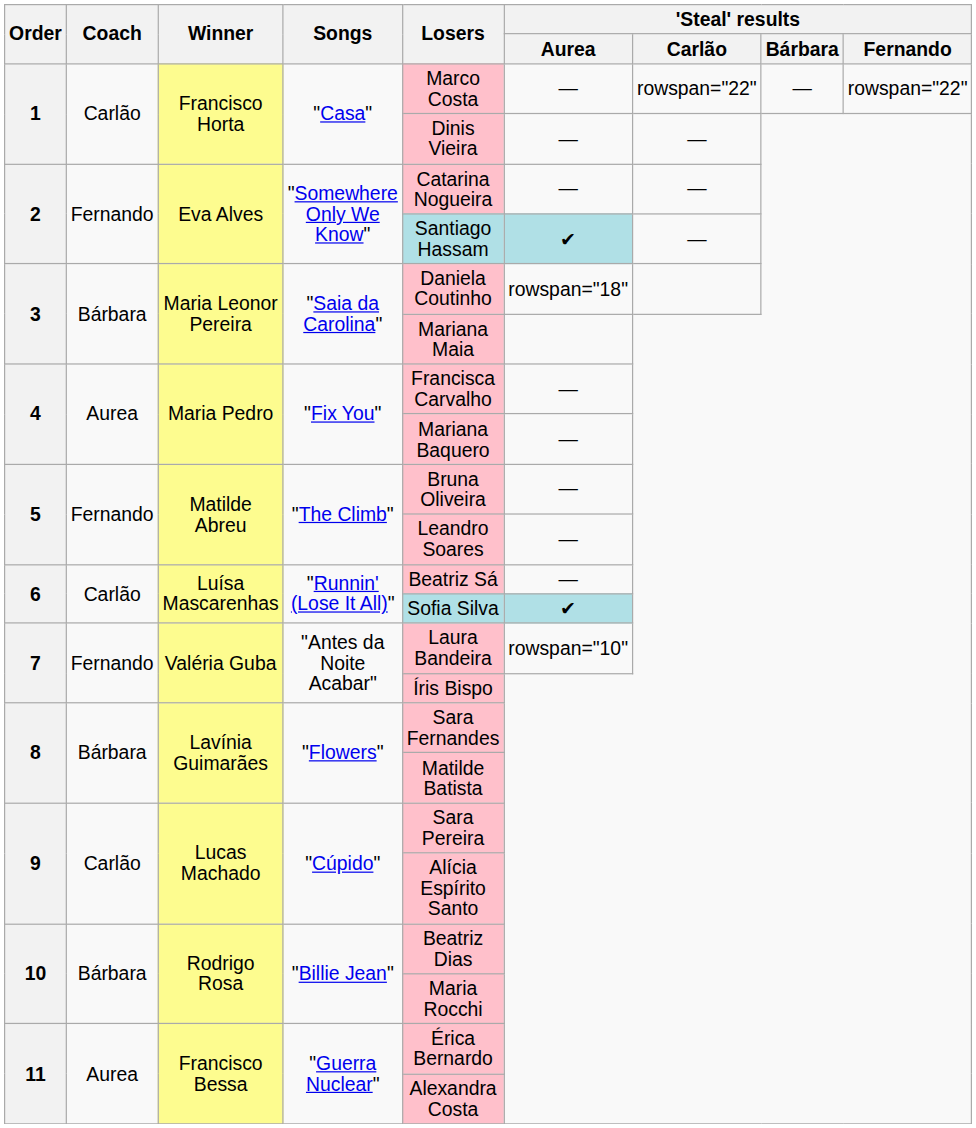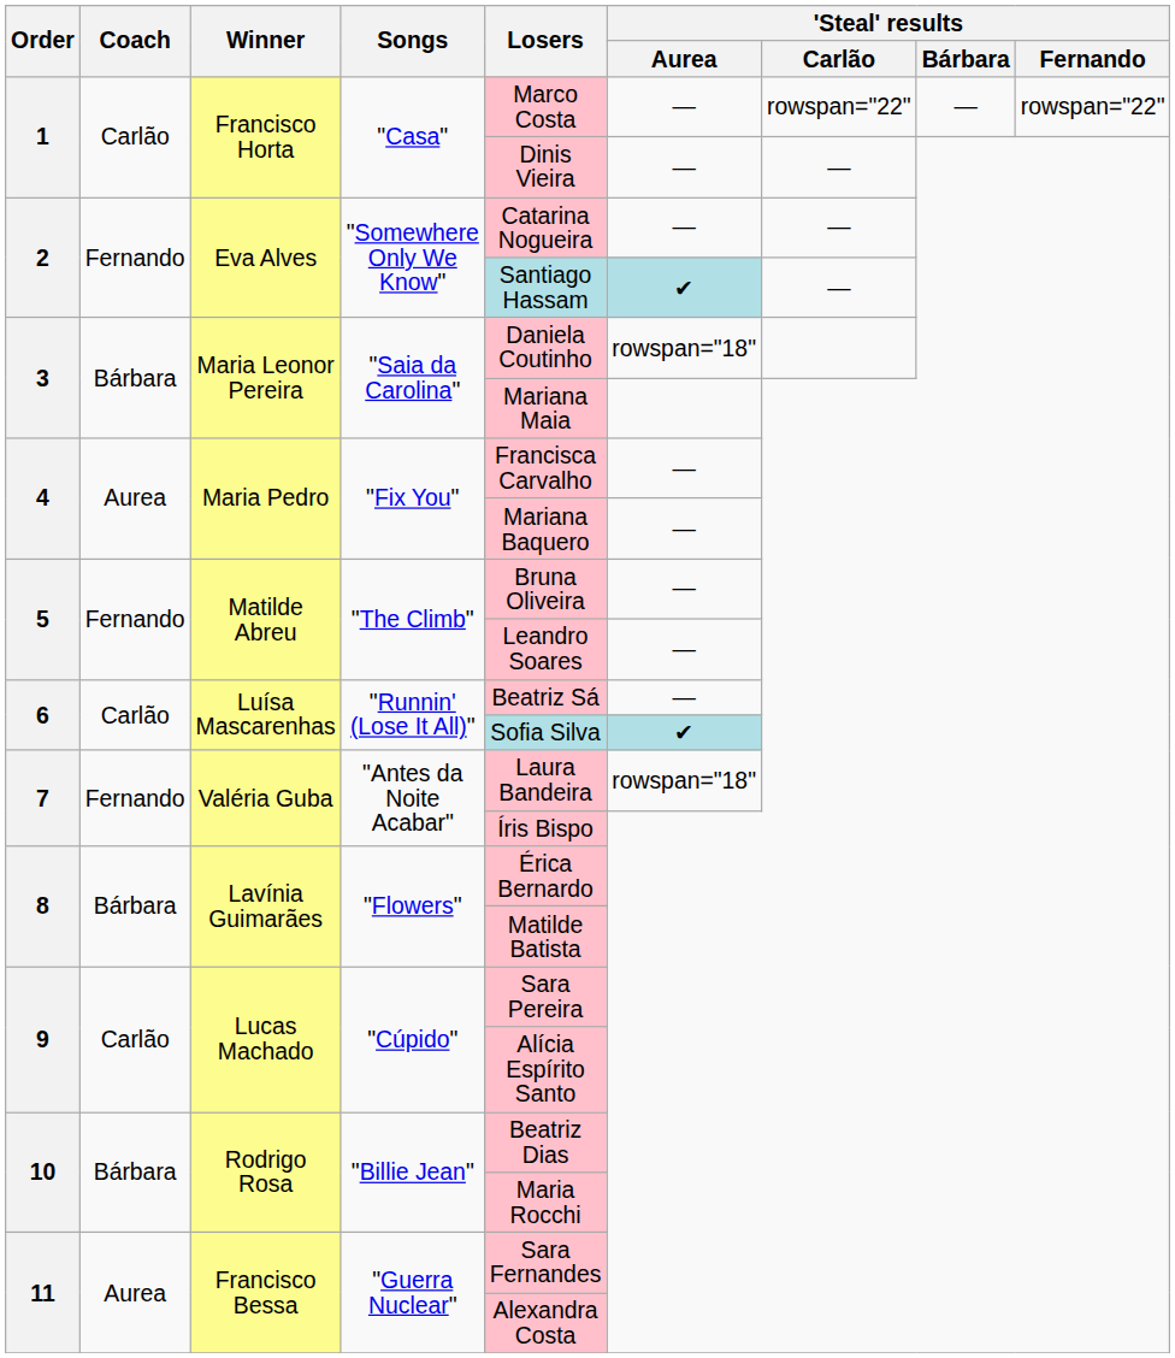row 15 | 'Steal' results / Aurea: rowspan="10" -> rowspan="18"
row 17 | Losers: Sara Fernandes -> Érica Bernardo
row 23 | Losers: Érica Bernardo -> Sara Fernandes
